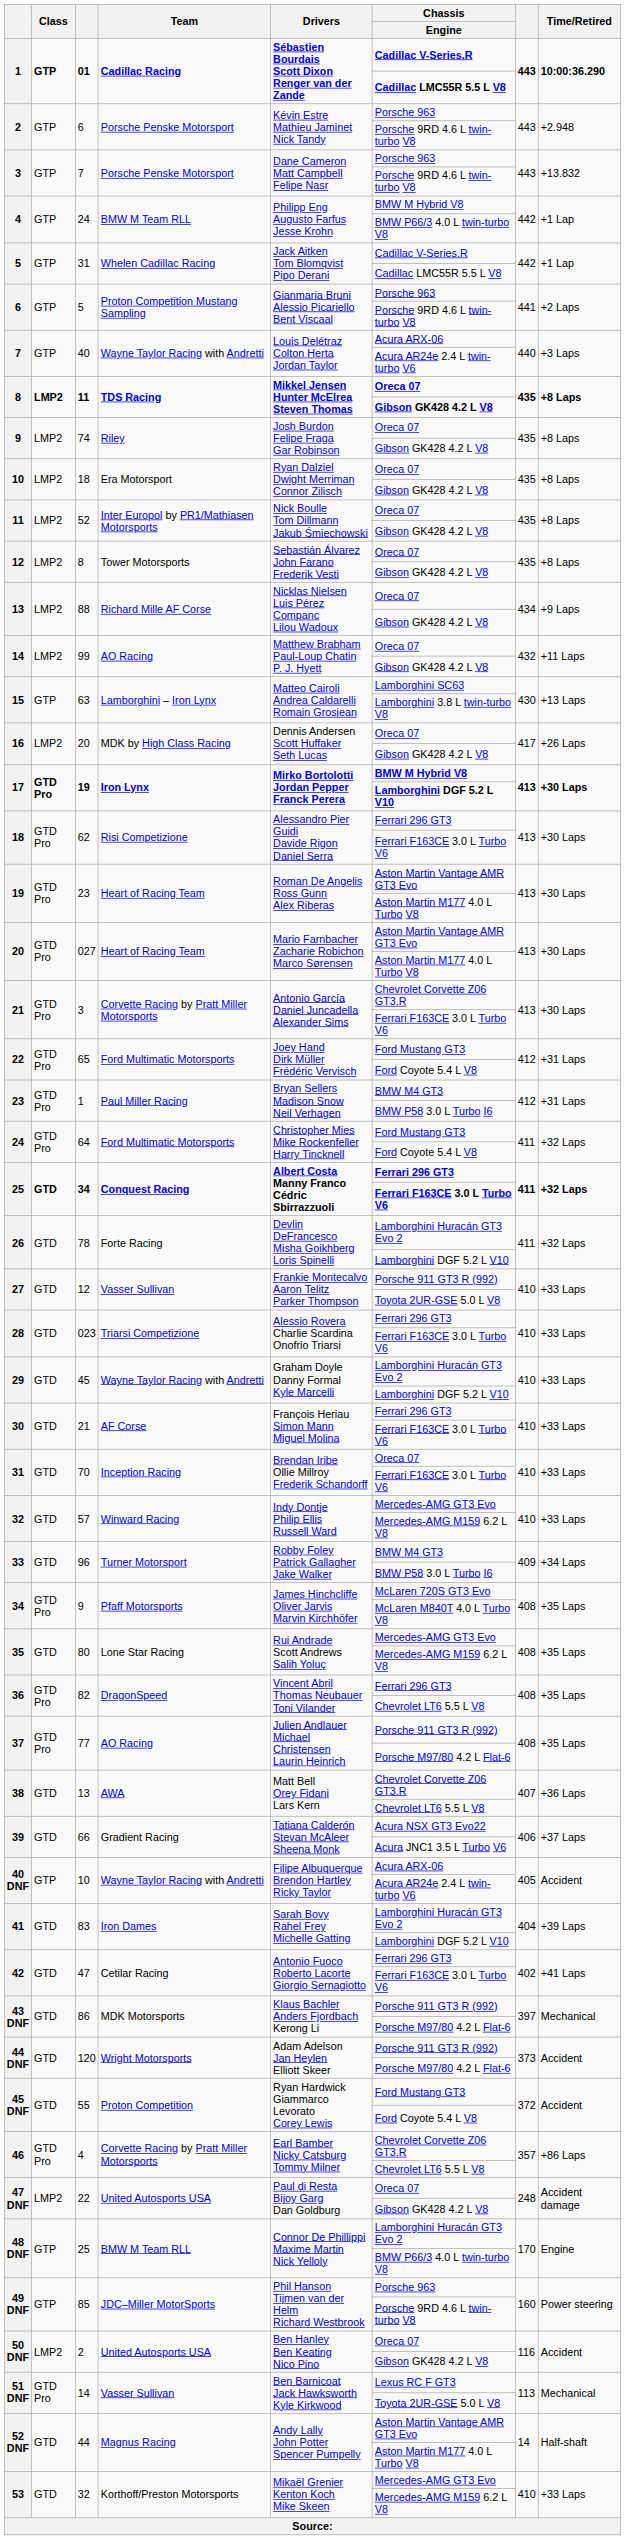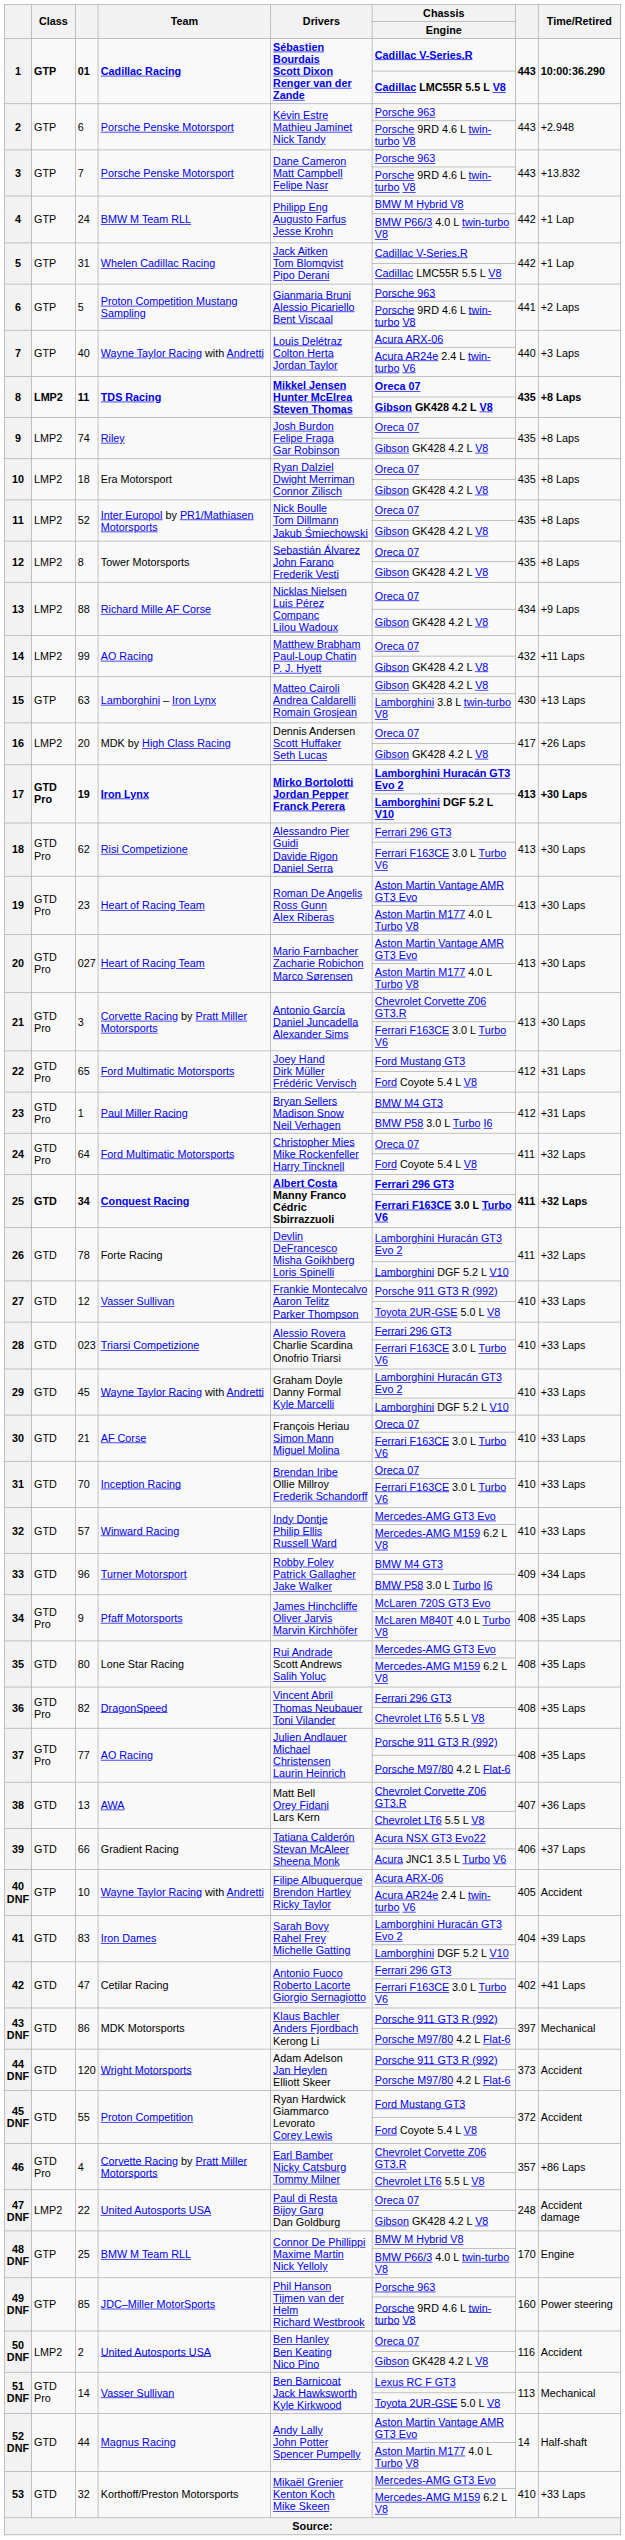row 31 | Chassis / Engine: Lamborghini SC63 -> Gibson GK428 4.2 L V8
row 35 | Chassis / Engine: BMW M Hybrid V8 -> Lamborghini Huracán GT3 Evo 2
row 49 | Chassis / Engine: Ford Mustang GT3 -> Oreca 07
row 61 | Chassis / Engine: Ferrari 296 GT3 -> Oreca 07
row 97 | Chassis / Engine: Lamborghini Huracán GT3 Evo 2 -> BMW M Hybrid V8
